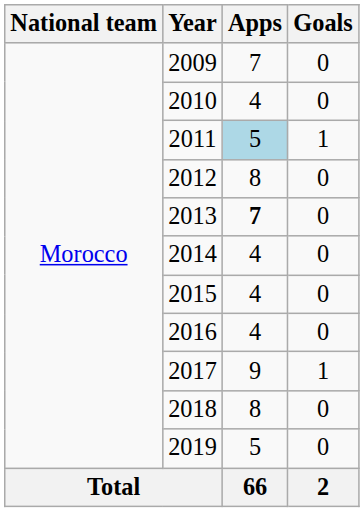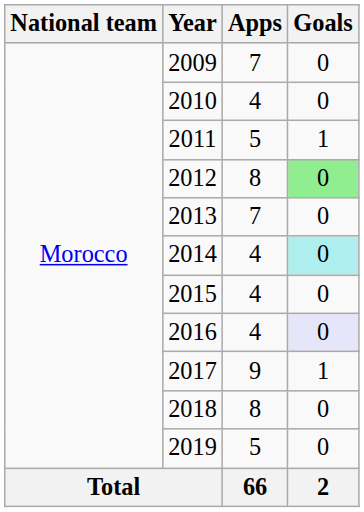2011 | Apps: lightblue background -> no background
2012 | Goals: no background -> lightgreen background
2013 | Apps: bold -> normal
2014 | Goals: no background -> paleturquoise background
2016 | Goals: no background -> lavender background
